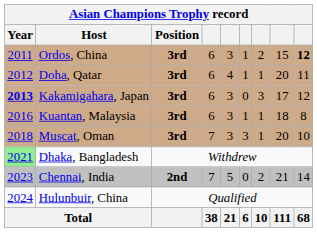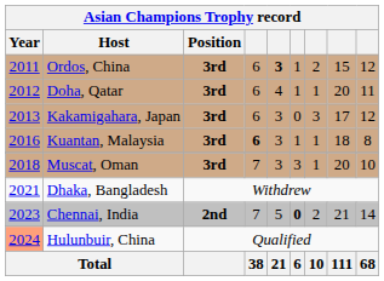Ordos, China | column 5: normal -> bold
Ordos, China | column 9: bold -> normal
Kakamigahara, Japan | Year: bold -> normal
Kuantan, Malaysia | column 4: normal -> bold
Dhaka, Bangladesh | Year: lightgreen background -> no background
Chennai, India | column 6: normal -> bold
Hulunbuir, China | Year: no background -> lightsalmon background
